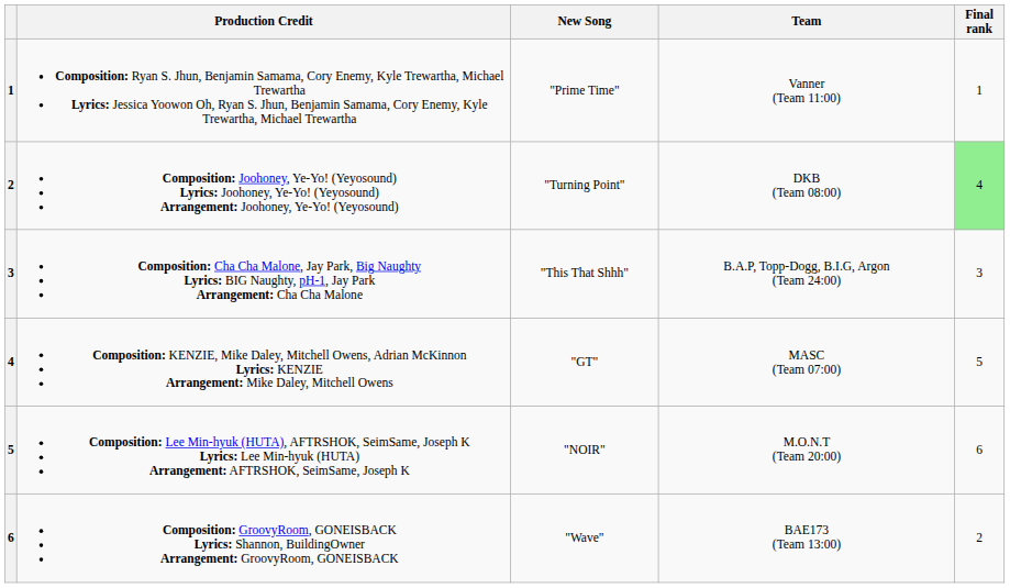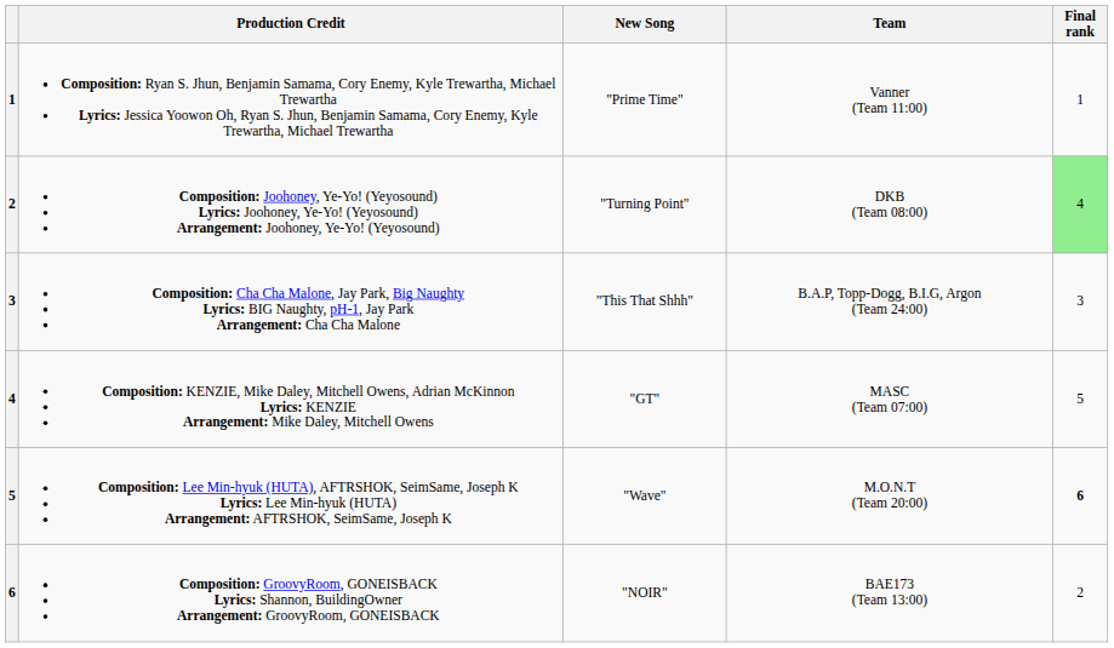row 6 | New Song: "NOIR" -> "Wave"
row 6 | Final rank: normal -> bold
row 7 | New Song: "Wave" -> "NOIR"
